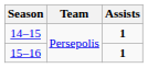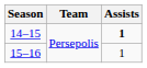15–16 | Assists: bold -> normal
